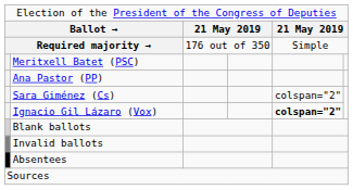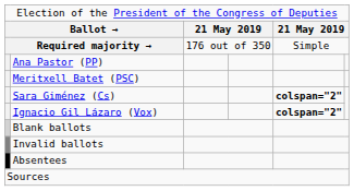rows swapped: Meritxell Batet (PSC) <-> Ana Pastor (PP)
Sara Giménez (Cs) | column 5: normal -> bold
